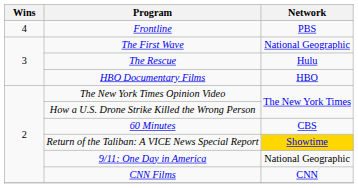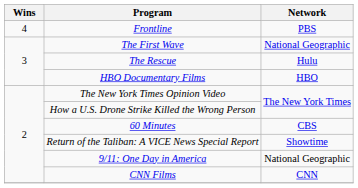Return of the Taliban: A VICE News Special Report | Network: gold background -> no background
